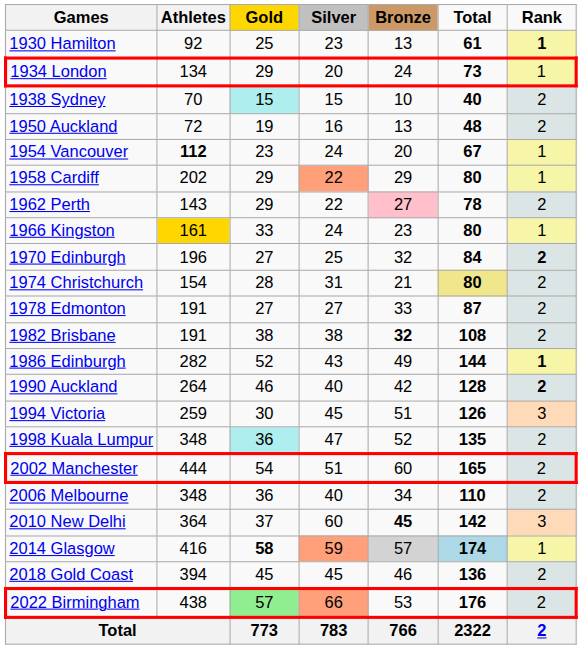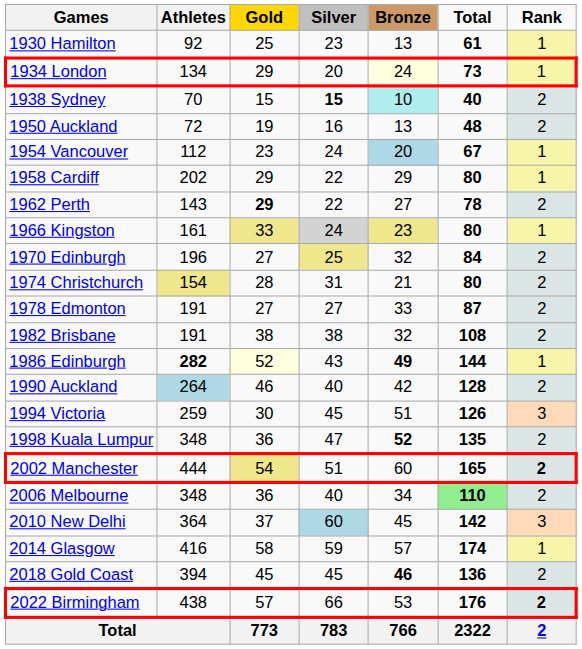1930 Hamilton | Rank: bold -> normal
1934 London | Bronze: no background -> lightyellow background
1938 Sydney | Gold: paleturquoise background -> no background
1938 Sydney | Silver: normal -> bold
1938 Sydney | Bronze: no background -> paleturquoise background
1954 Vancouver | Athletes: bold -> normal
1954 Vancouver | Bronze: no background -> lightblue background
1958 Cardiff | Silver: lightsalmon background -> no background
1962 Perth | Gold: normal -> bold
1962 Perth | Bronze: pink background -> no background
1966 Kingston | Athletes: gold background -> no background
1966 Kingston | Gold: no background -> khaki background
1966 Kingston | Silver: no background -> lightgrey background
1966 Kingston | Bronze: no background -> khaki background
1970 Edinburgh | Silver: no background -> khaki background
1970 Edinburgh | Rank: bold -> normal
1974 Christchurch | Athletes: no background -> khaki background
1974 Christchurch | Total: khaki background -> no background
1982 Brisbane | Bronze: bold -> normal
1986 Edinburgh | Athletes: normal -> bold
1986 Edinburgh | Gold: no background -> lightyellow background
1986 Edinburgh | Bronze: normal -> bold
1986 Edinburgh | Rank: bold -> normal
1990 Auckland | Athletes: no background -> lightblue background
1990 Auckland | Rank: bold -> normal
1998 Kuala Lumpur | Gold: paleturquoise background -> no background
1998 Kuala Lumpur | Bronze: normal -> bold
2002 Manchester | Gold: no background -> khaki background
2002 Manchester | Rank: normal -> bold
2006 Melbourne | Total: no background -> lightgreen background
2010 New Delhi | Silver: no background -> lightblue background
2010 New Delhi | Bronze: bold -> normal
2014 Glasgow | Gold: bold -> normal
2014 Glasgow | Silver: lightsalmon background -> no background
2014 Glasgow | Bronze: lightgrey background -> no background
2014 Glasgow | Total: lightblue background -> no background
2018 Gold Coast | Bronze: normal -> bold
2022 Birmingham | Gold: lightgreen background -> no background
2022 Birmingham | Silver: lightsalmon background -> no background
2022 Birmingham | Rank: normal -> bold
